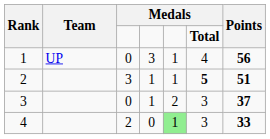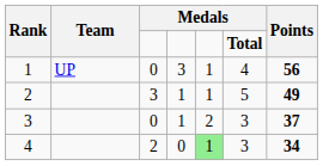row 4 | column 6: bold -> normal
row 4 | Points: 51 -> 49
row 6 | Points: 33 -> 34
